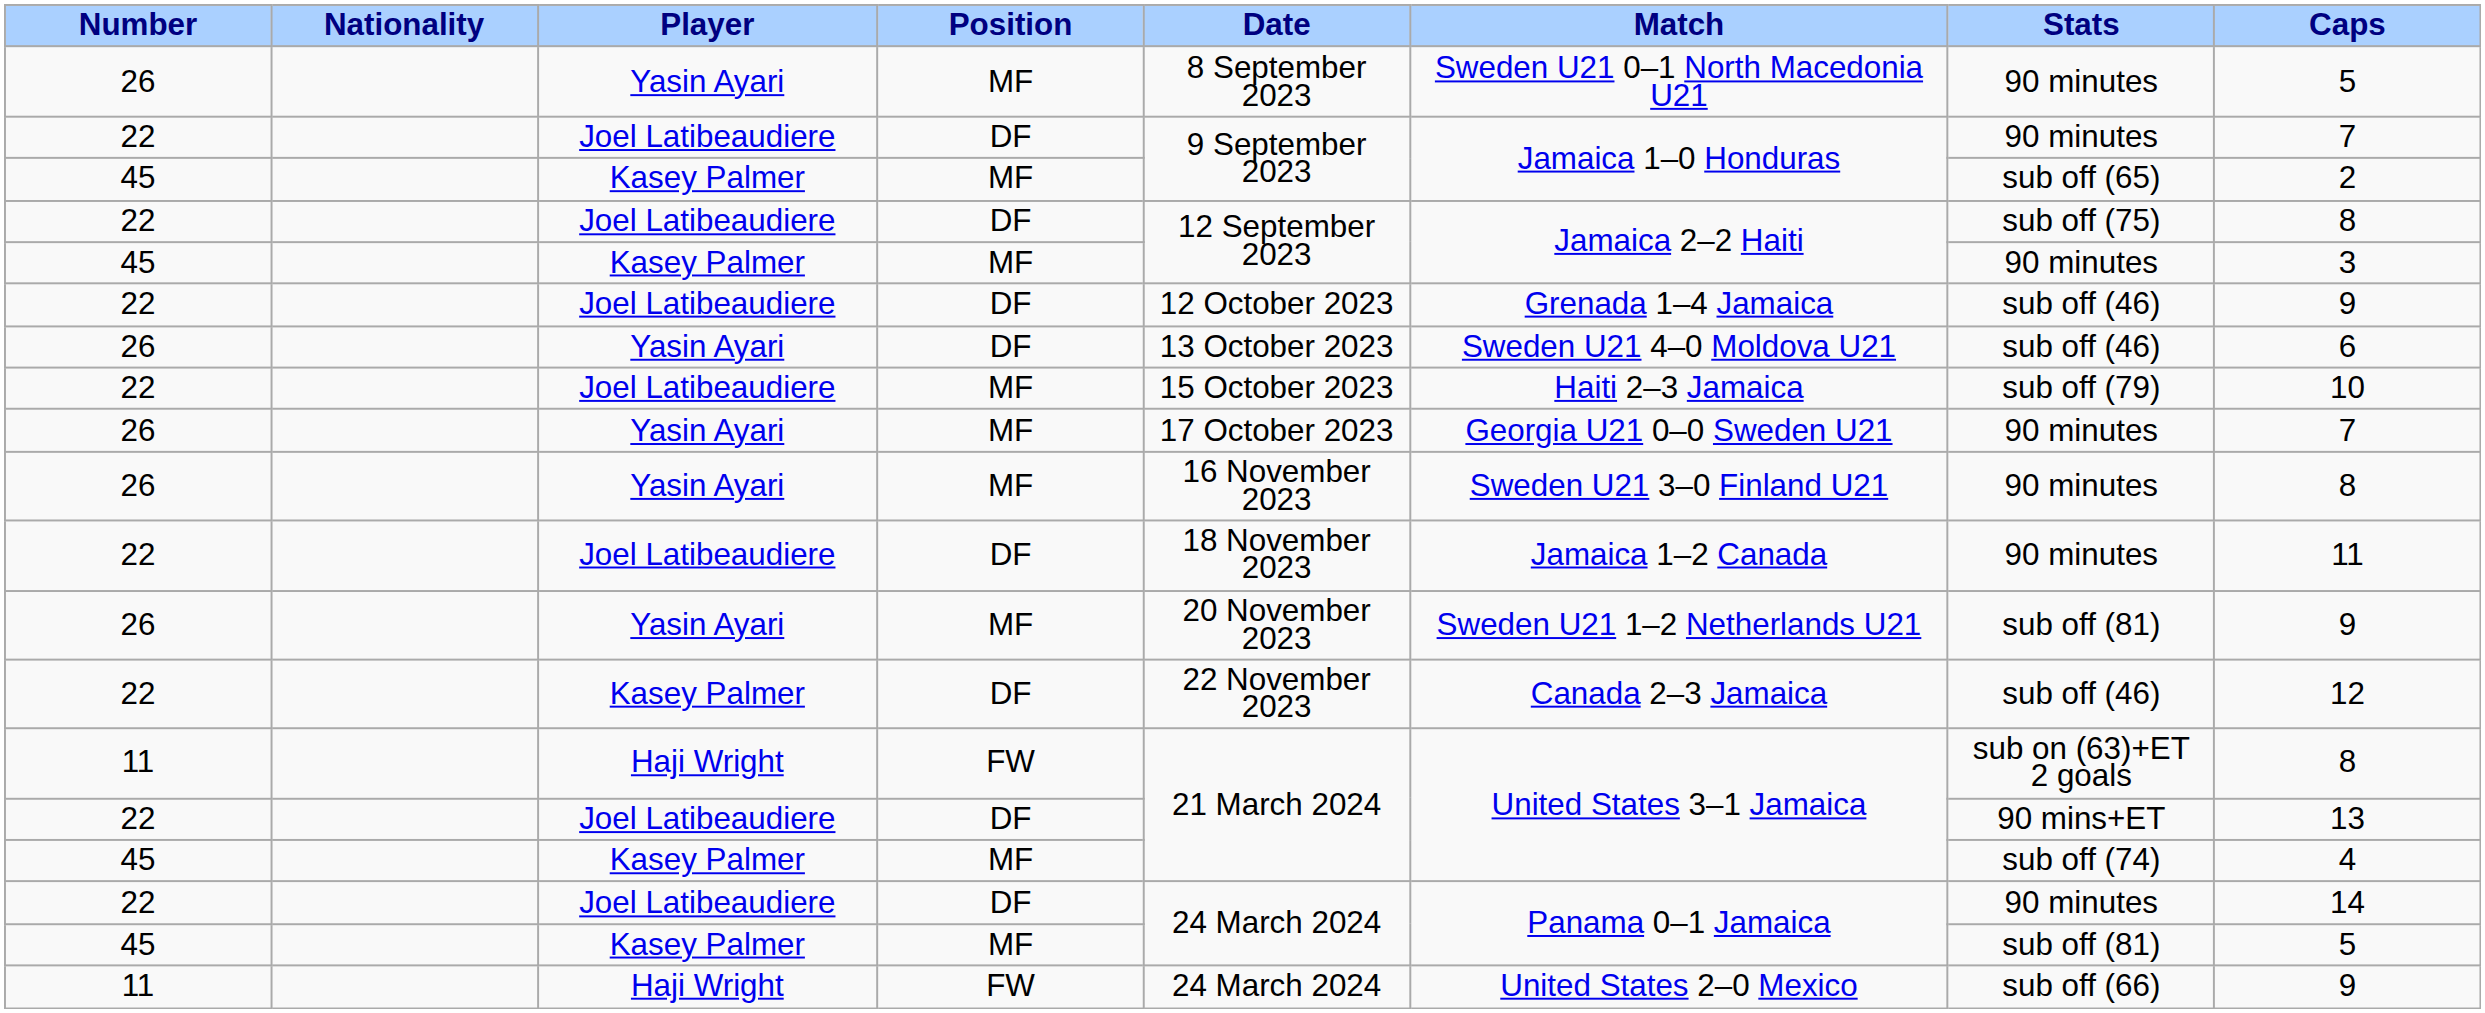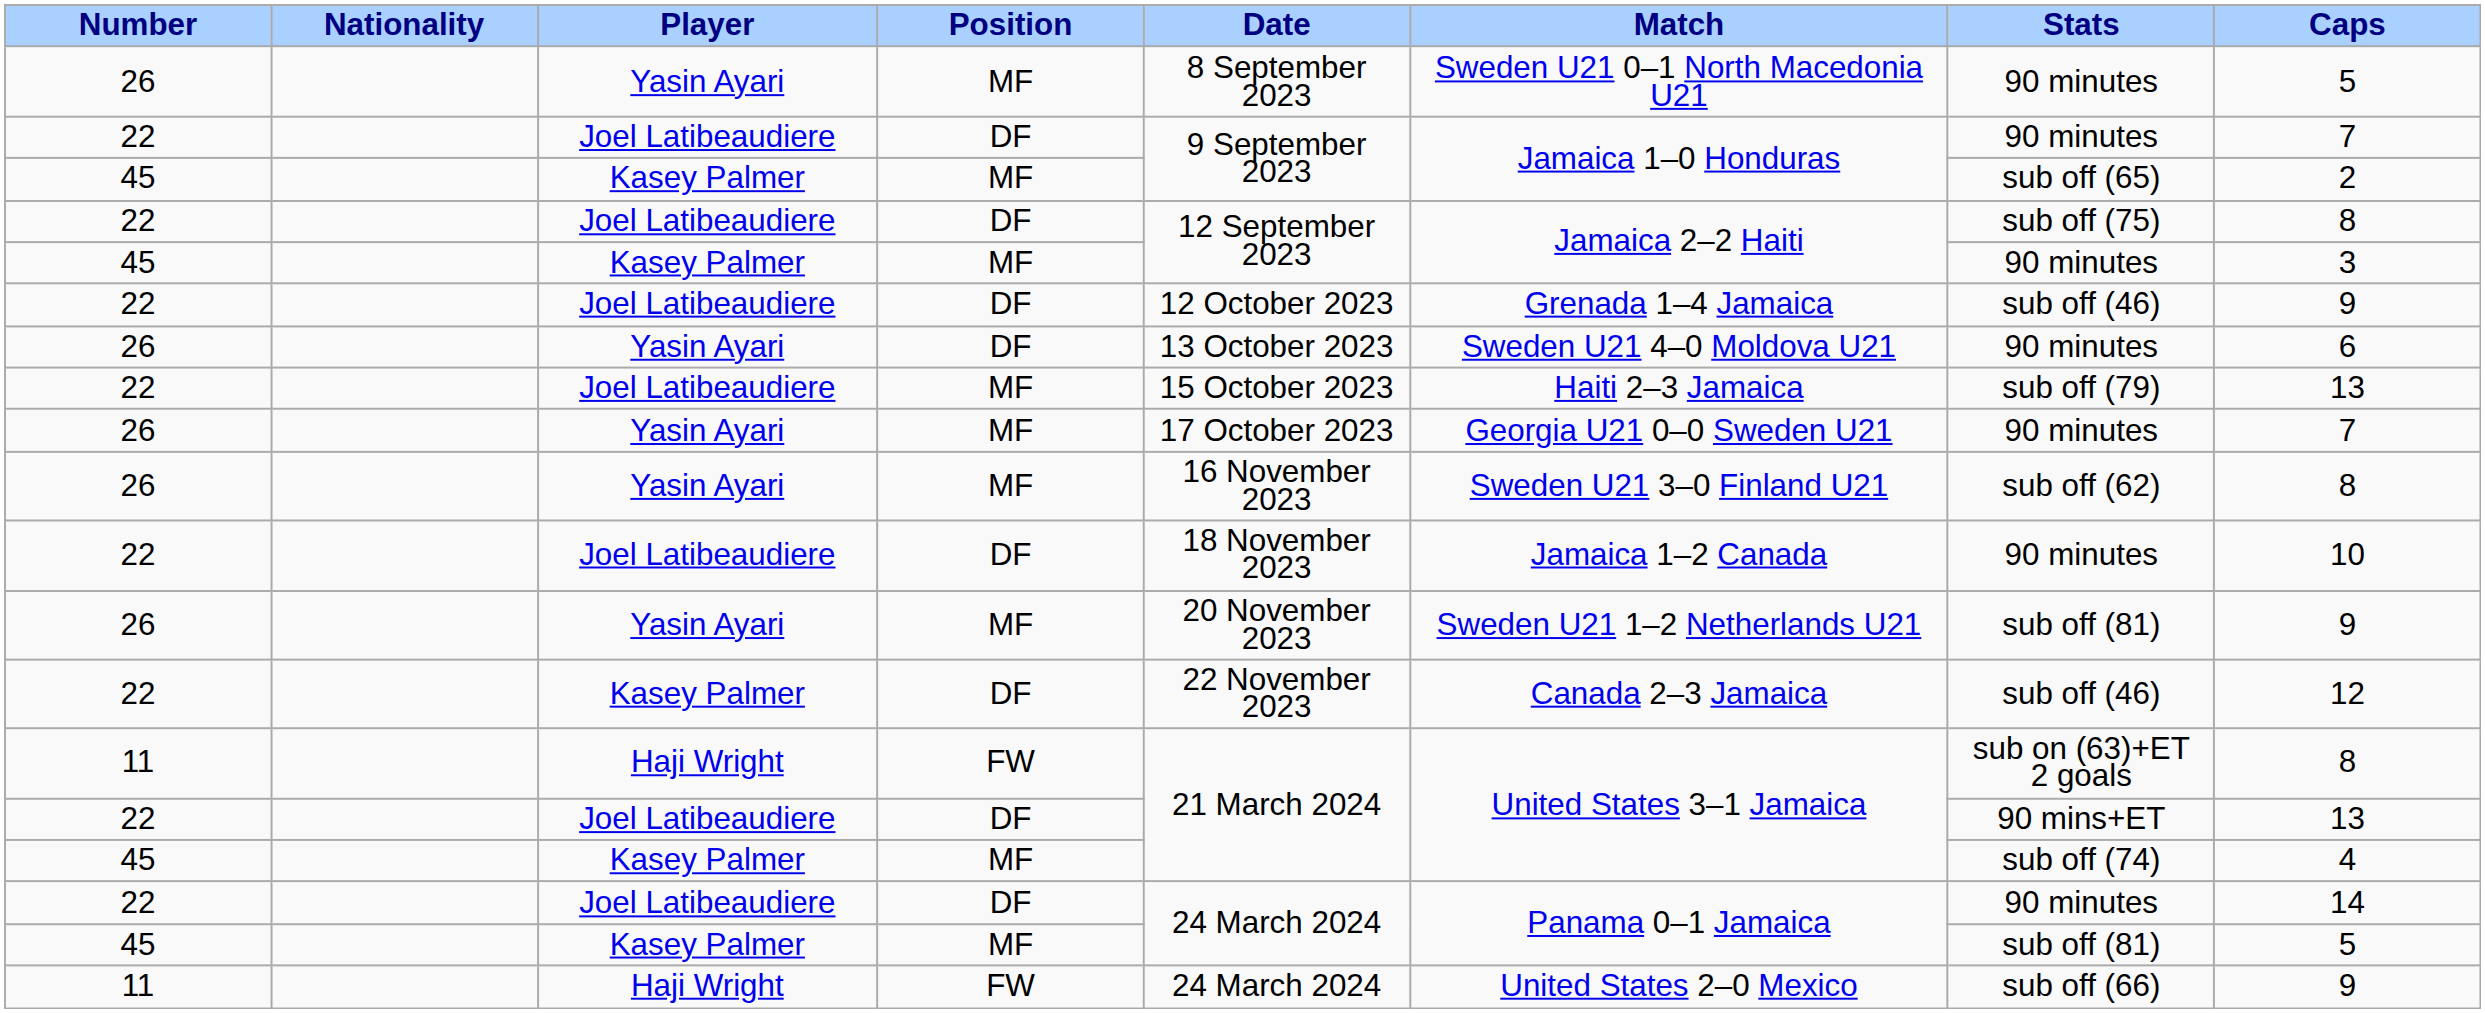row 8 | Stats: sub off (46) -> 90 minutes
row 9 | Caps: 10 -> 13
row 11 | Stats: 90 minutes -> sub off (62)
row 12 | Caps: 11 -> 10
